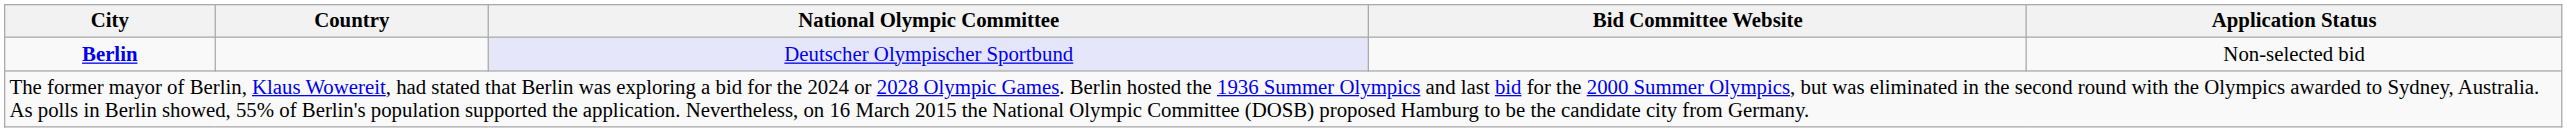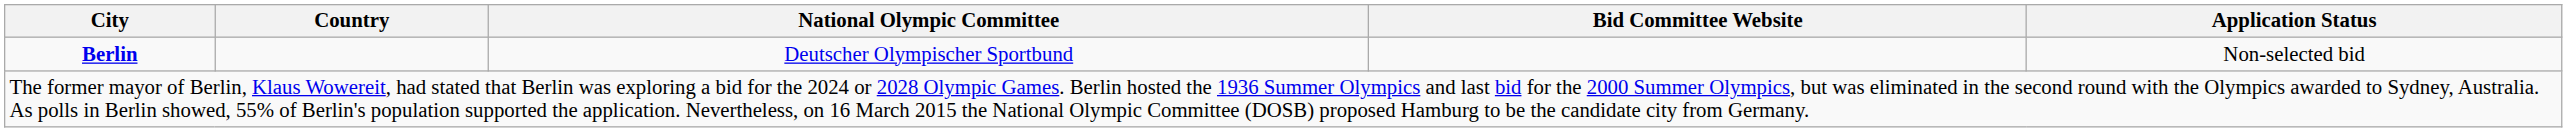Berlin | National Olympic Committee: lavender background -> no background
